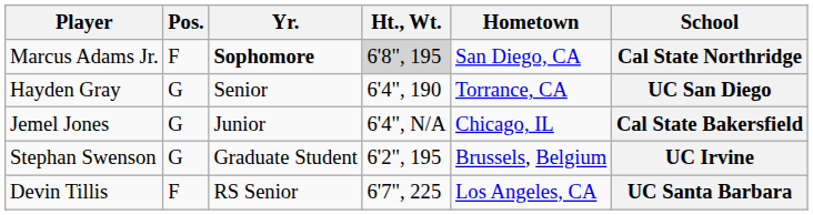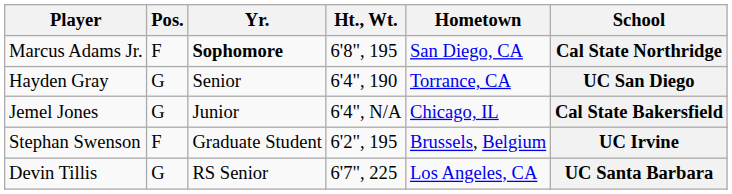Marcus Adams Jr. | Ht., Wt.: lightgrey background -> no background
Stephan Swenson | Pos.: G -> F
Devin Tillis | Pos.: F -> G
